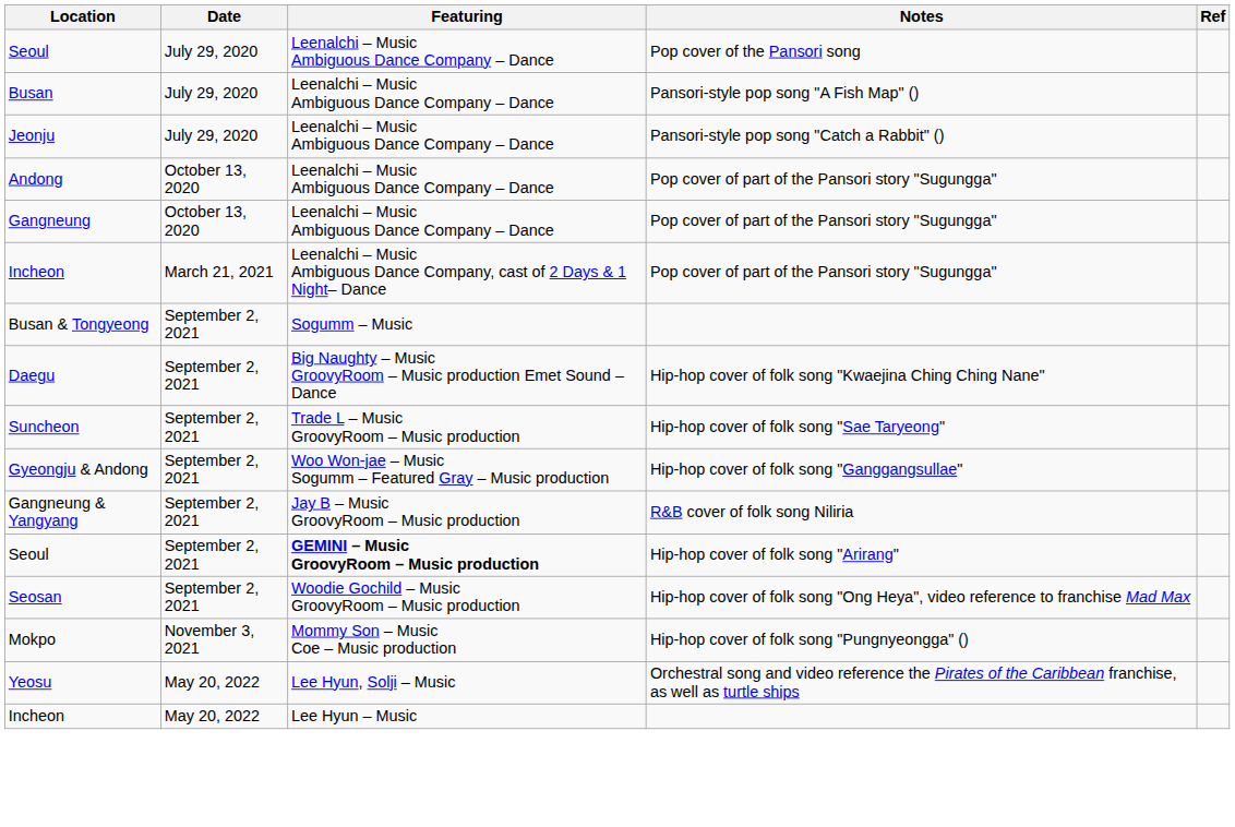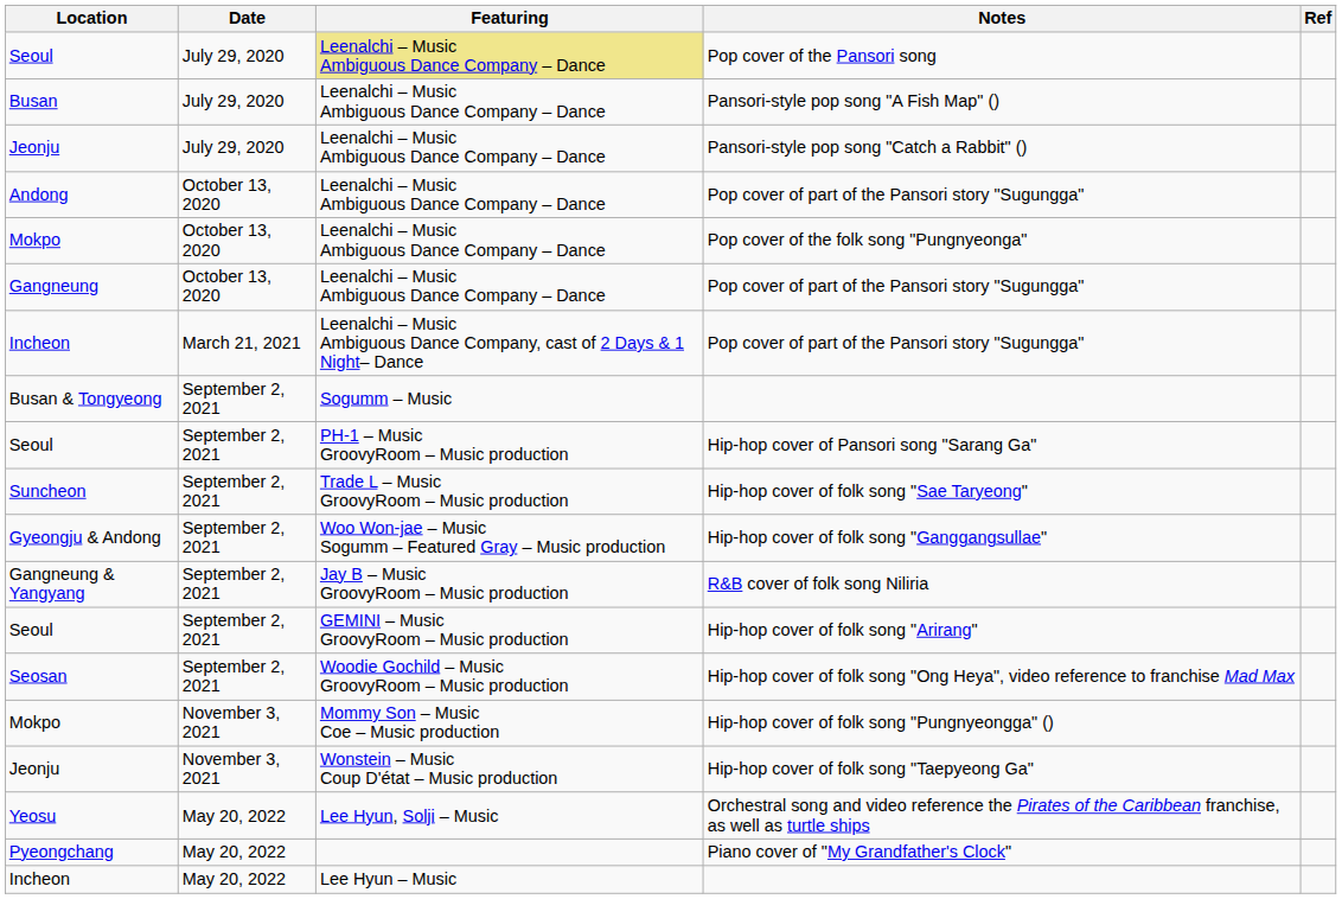Pop cover of the Pansori song | Featuring: no background -> khaki background
+ row: Mokpo | October 13, 2020 | Leenalchi – Music Ambiguous Dance Company – Dance | Pop cover of the folk song "Pungnyeonga"
- row: Daegu | September 2, 2021 | Big Naughty – Music GroovyRoom – Music production Emet Sound – Dance | Hip-hop cover of folk song "Kwaejina Ching Ching Nane"
+ row: Seoul | September 2, 2021 | PH-1 – Music GroovyRoom – Music production | Hip-hop cover of Pansori song "Sarang Ga"
Hip-hop cover of folk song "Arirang" | Featuring: bold -> normal
+ row: Jeonju | November 3, 2021 | Wonstein – Music Coup D'état – Music production | Hip-hop cover of folk song "Taepyeong Ga"
+ row: Pyeongchang | May 20, 2022 | Piano cover of "My Grandfather's Clock"
